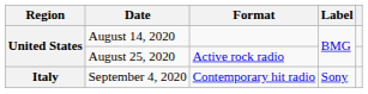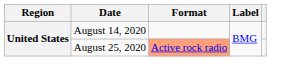August 25, 2020 | Format: no background -> lightsalmon background
- row: Italy | September 4, 2020 | Contemporary hit radio | Sony
